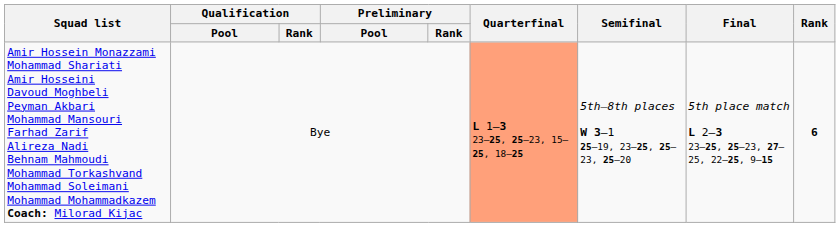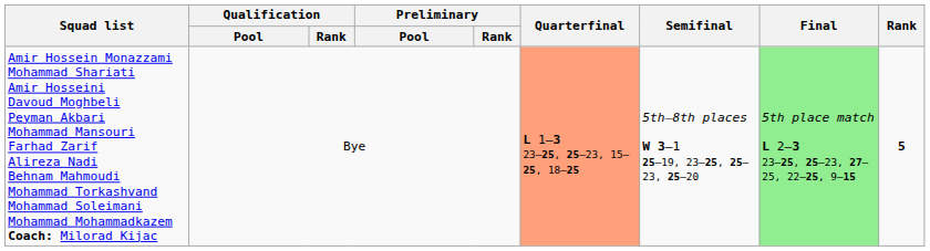row 3 | Final: no background -> lightgreen background
row 3 | Rank: 6 -> 5
